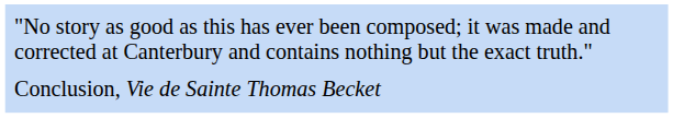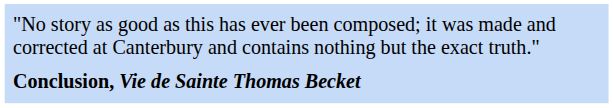row 2 | column 1: normal -> bold
